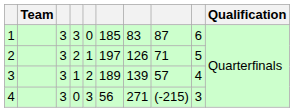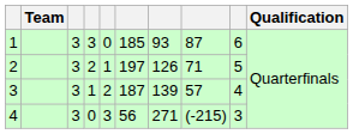row 2 | column 7: 83 -> 93
row 4 | column 6: 189 -> 187
